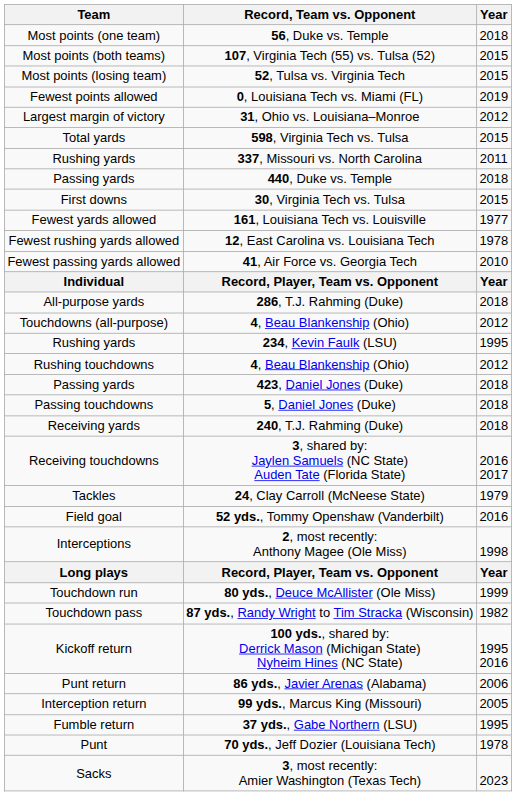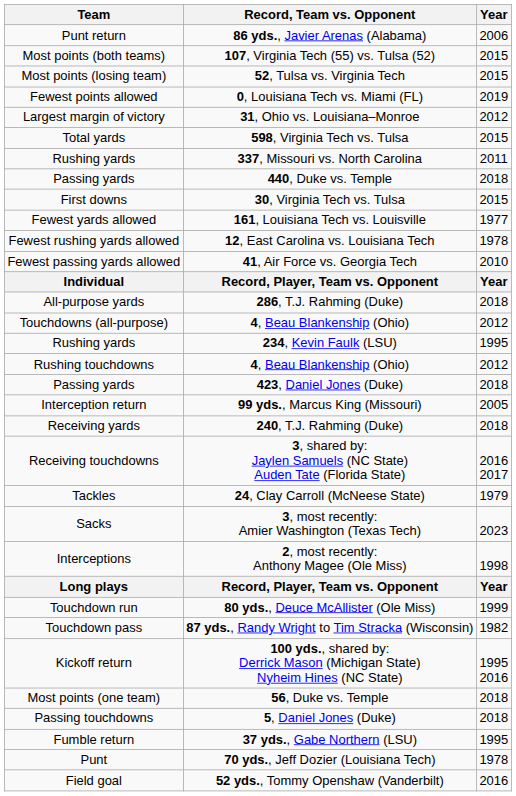rows swapped: 56, Duke vs. Temple <-> 86 yds., Javier Arenas (Alabama)
rows swapped: 5, Daniel Jones (Duke) <-> 99 yds., Marcus King (Missouri)
rows swapped: 3, most recently: Amier Washington (Texas Tech) <-> 52 yds., Tommy Openshaw (Vanderbilt)
